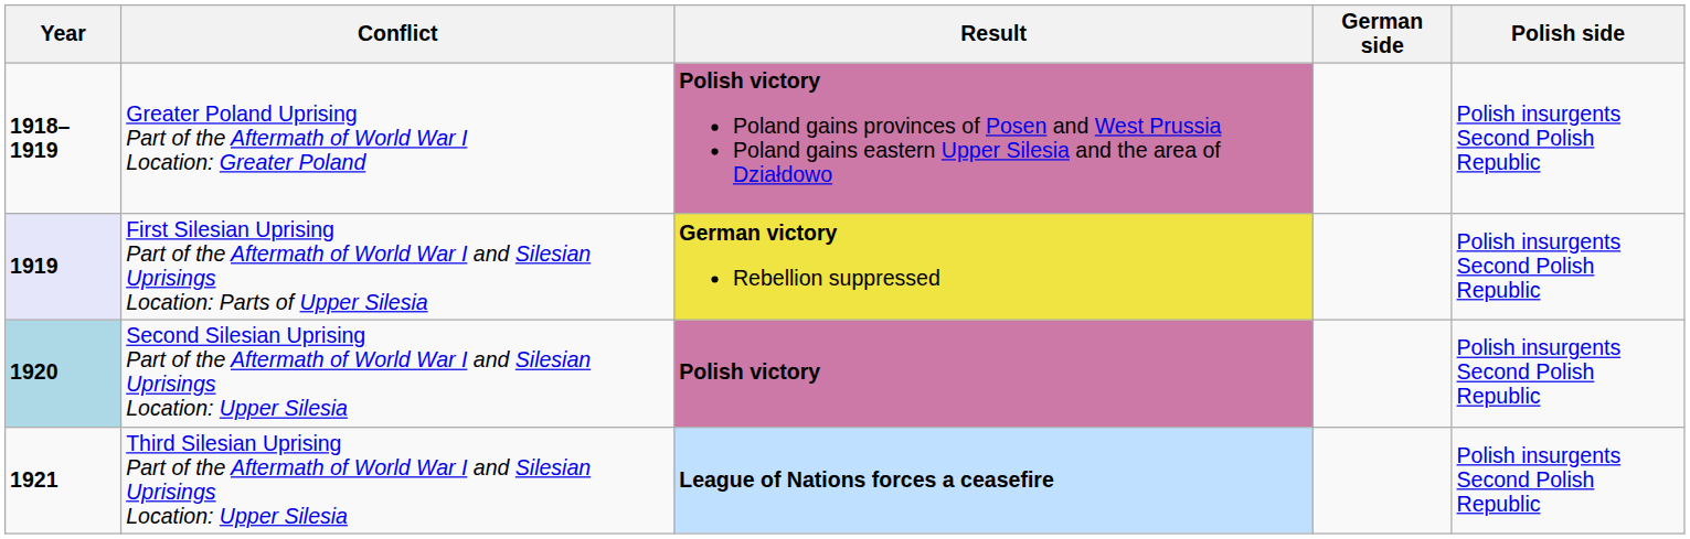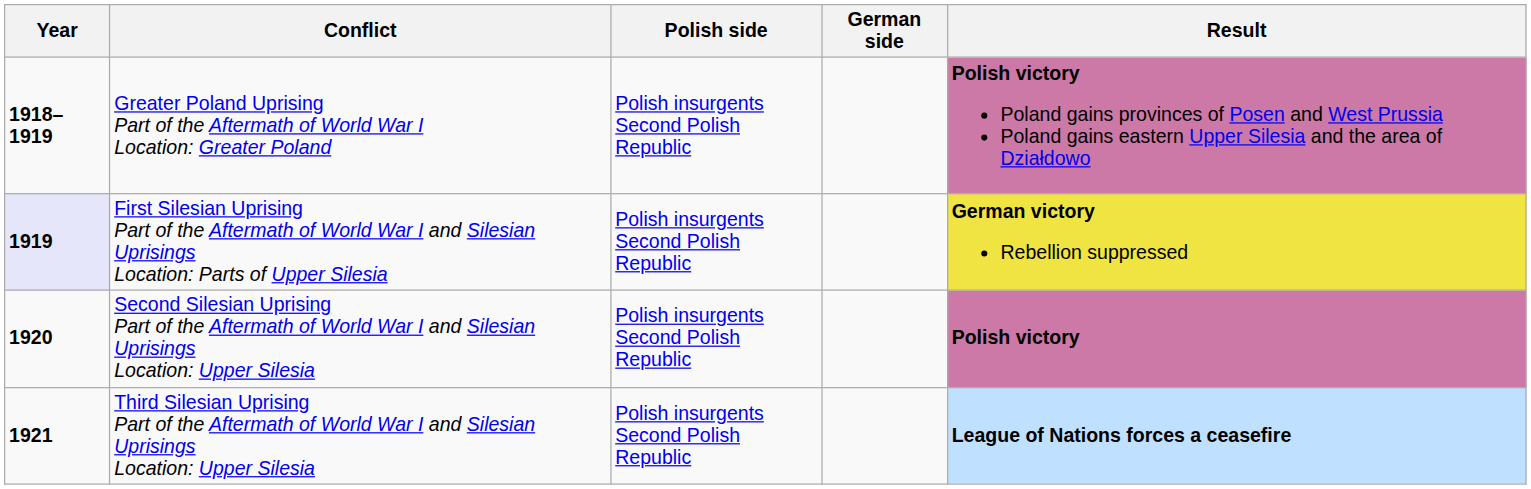columns swapped: Polish side <-> Result
row 4 | Year: lightblue background -> no background
